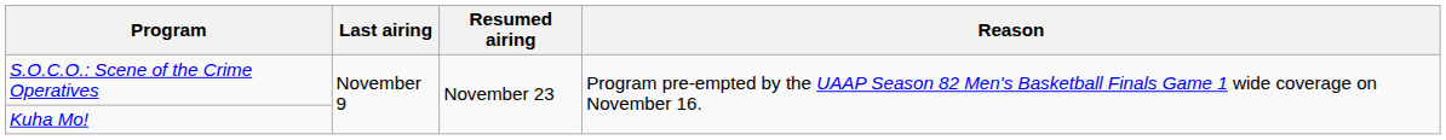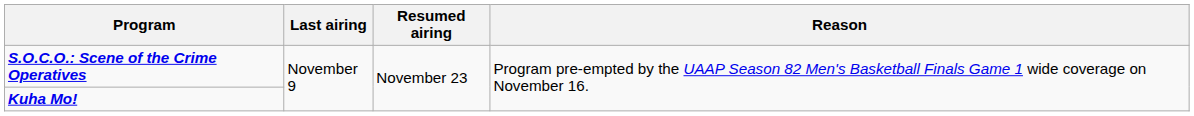S.O.C.O.: Scene of the Crime Operatives | Program: normal -> bold
Kuha Mo! | Program: normal -> bold
